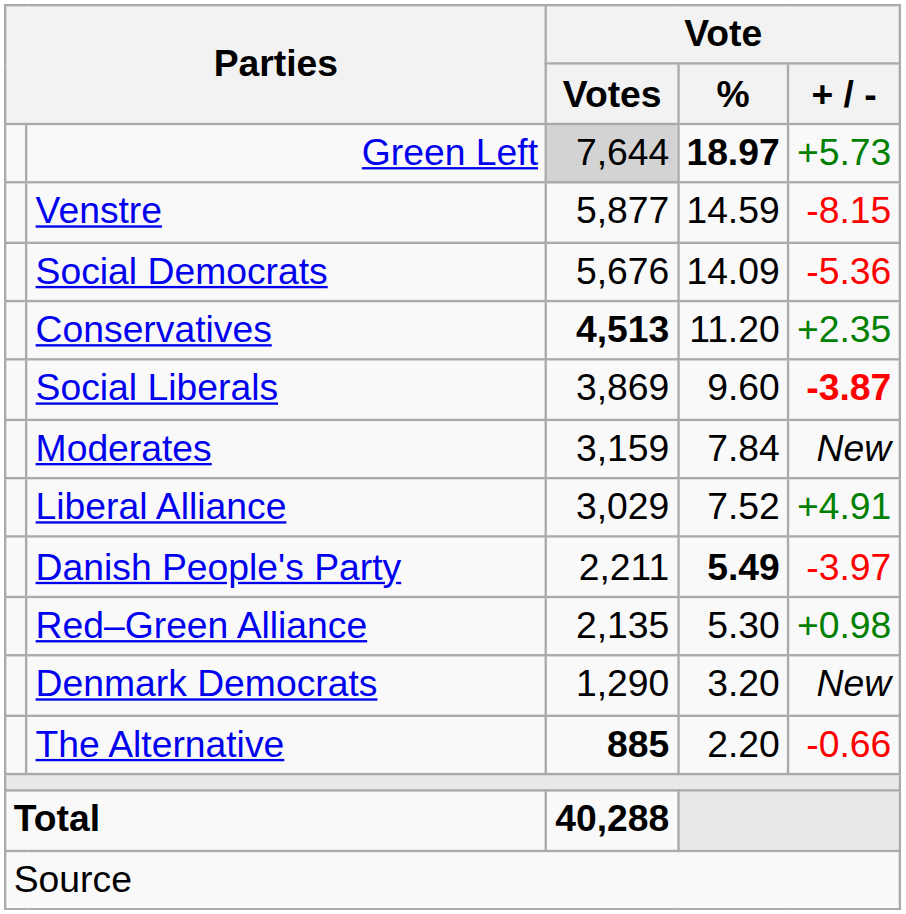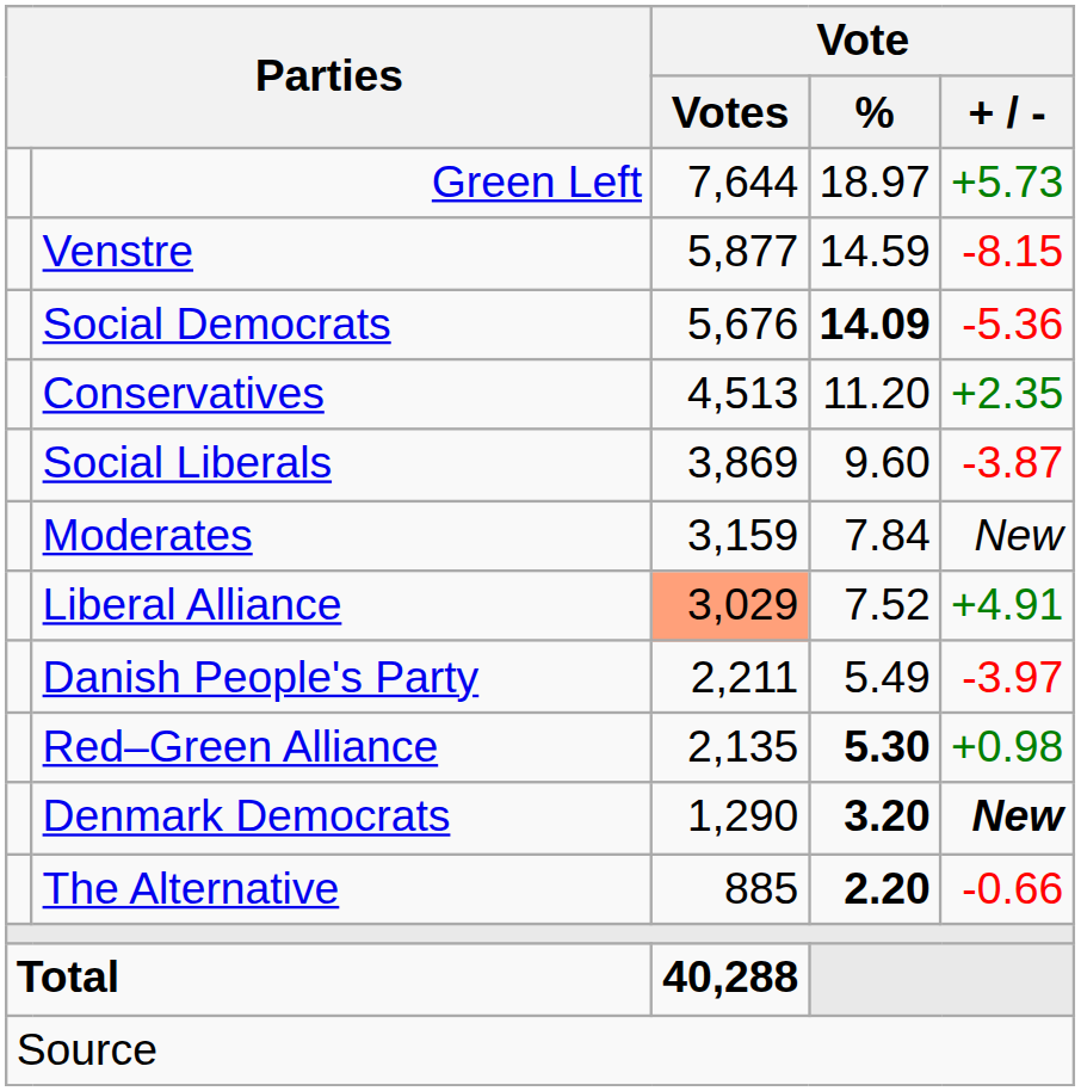Green Left | Vote / Votes: lightgrey background -> no background
Green Left | Vote / %: bold -> normal
Social Democrats | Vote / %: normal -> bold
Conservatives | Vote / Votes: bold -> normal
Social Liberals | Vote / + / -: bold -> normal
Liberal Alliance | Vote / Votes: no background -> lightsalmon background
Danish People's Party | Vote / %: bold -> normal
Red–Green Alliance | Vote / %: normal -> bold
Denmark Democrats | Vote / %: normal -> bold
Denmark Democrats | Vote / + / -: normal -> bold
The Alternative | Vote / Votes: bold -> normal
The Alternative | Vote / %: normal -> bold
